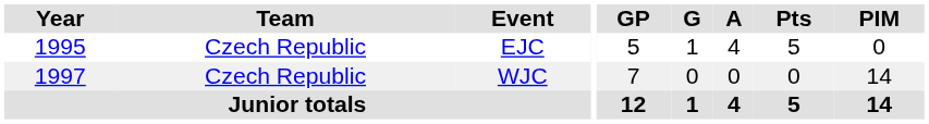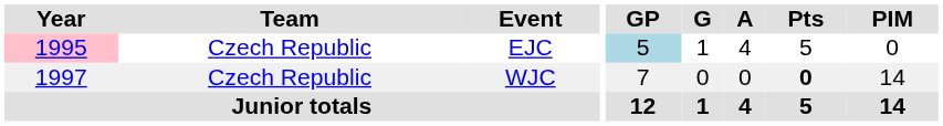EJC | Year: no background -> pink background
EJC | GP: no background -> lightblue background
WJC | Pts: normal -> bold
